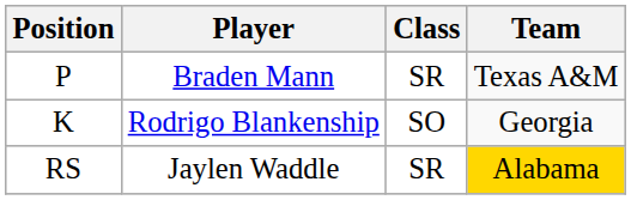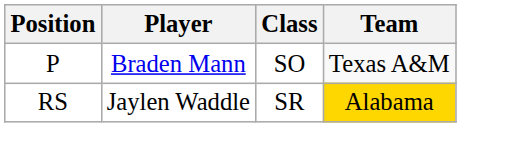Braden Mann | Class: SR -> SO
- row: K | Rodrigo Blankenship | SO | Georgia
